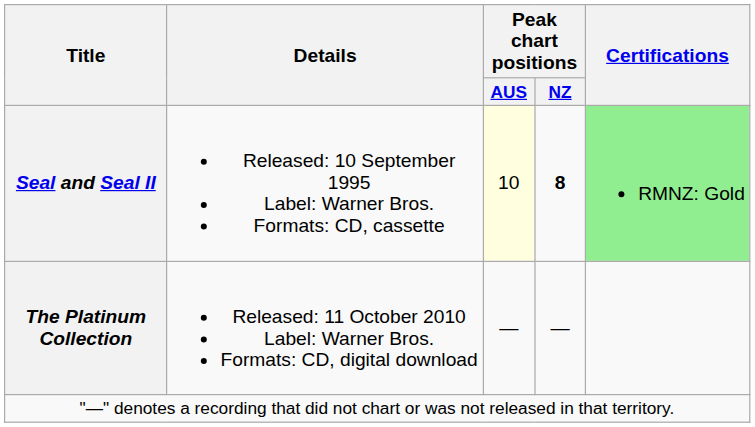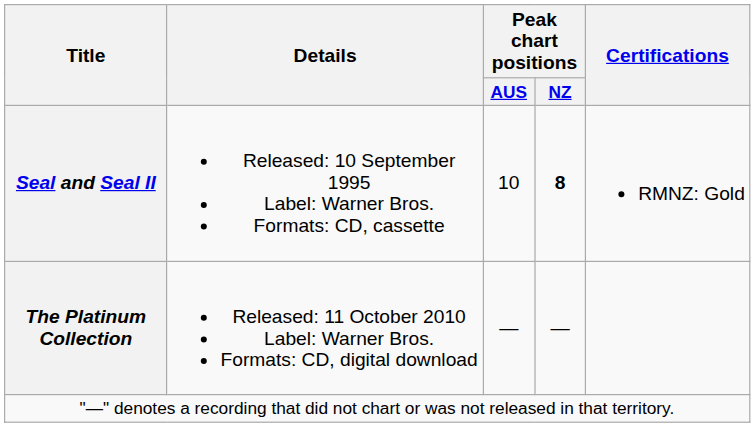Seal and Seal II | Peak chart positions / AUS: lightyellow background -> no background
Seal and Seal II | Certifications: lightgreen background -> no background
